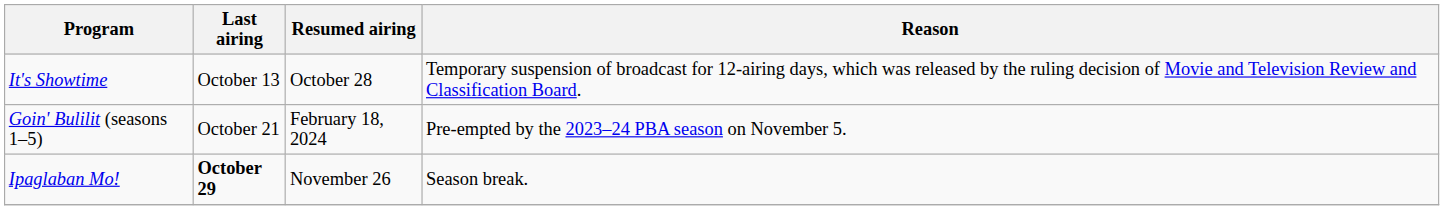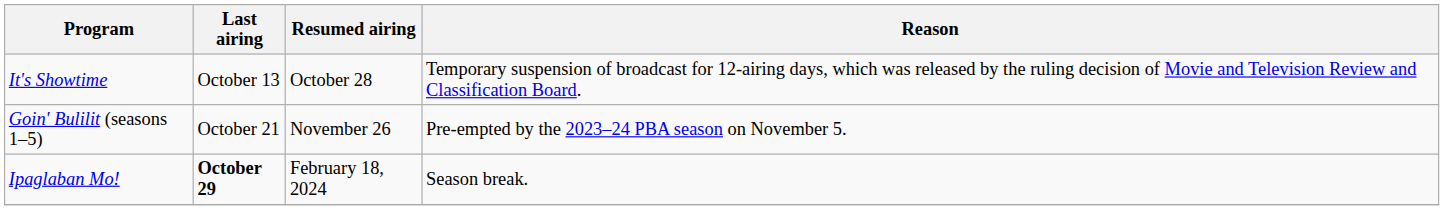Goin' Bulilit (seasons 1–5) | Resumed airing: February 18, 2024 -> November 26
Ipaglaban Mo! | Resumed airing: November 26 -> February 18, 2024
